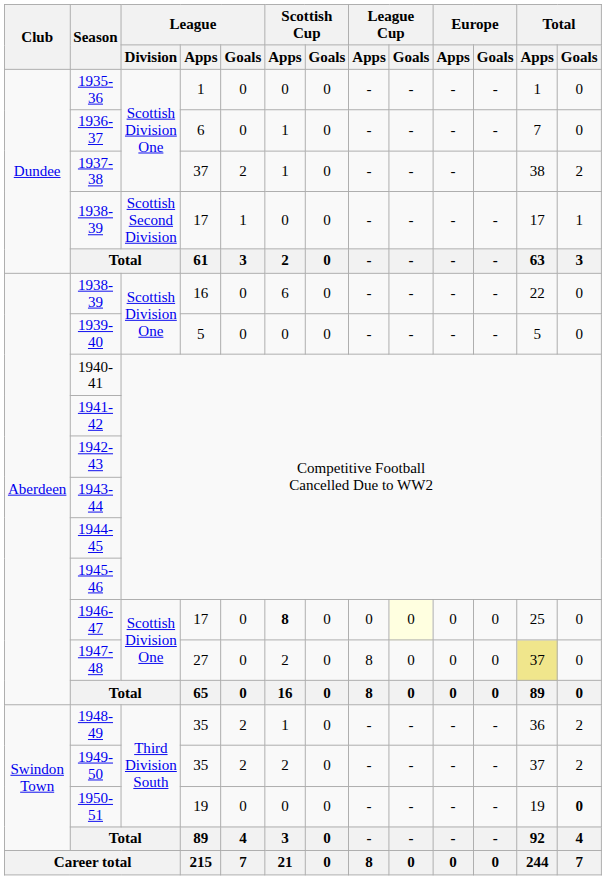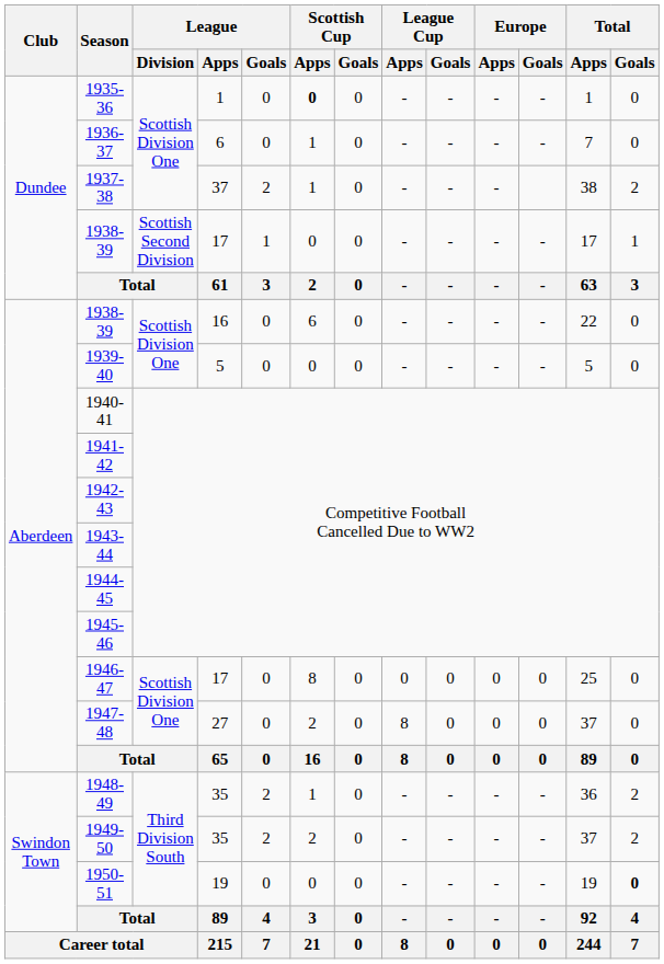1935-36 | Scottish Cup / Apps: normal -> bold
1946-47 | Scottish Cup / Apps: bold -> normal
1946-47 | League Cup / Goals: lightyellow background -> no background
1947-48 | Total / Apps: khaki background -> no background
